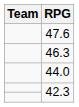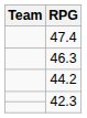row 2 | RPG: 47.6 -> 47.4
row 4 | RPG: 44.0 -> 44.2
